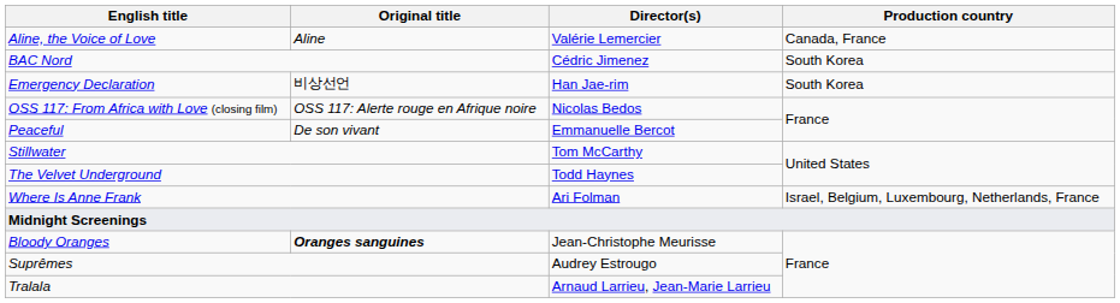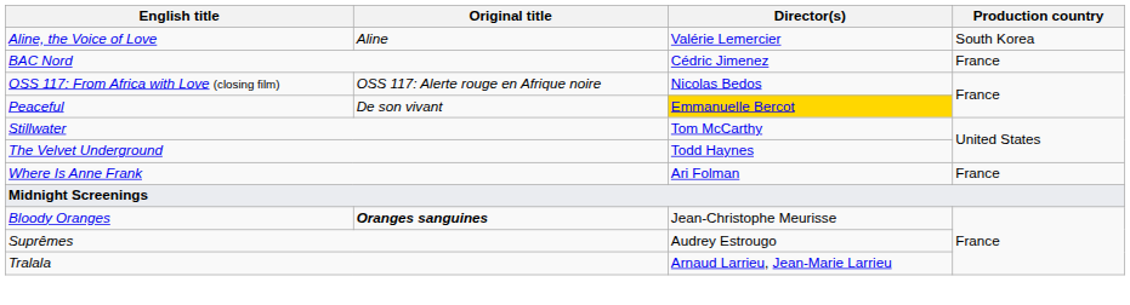Aline, the Voice of Love | Production country: Canada, France -> South Korea
BAC Nord | Production country: South Korea -> France
- row: Emergency Declaration | 비상선언 | Han Jae-rim | South Korea
Peaceful | Director(s): no background -> gold background
Where Is Anne Frank | Production country: Israel, Belgium, Luxembourg, Netherlands, France -> France
